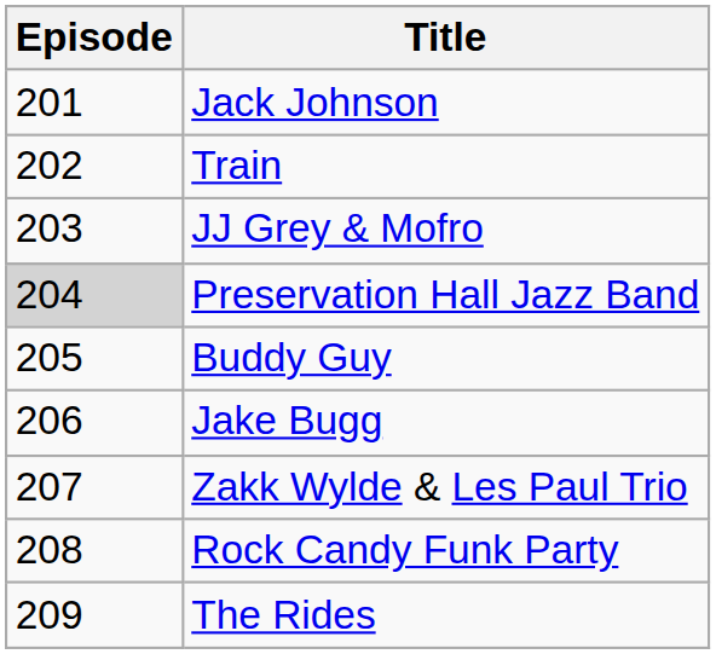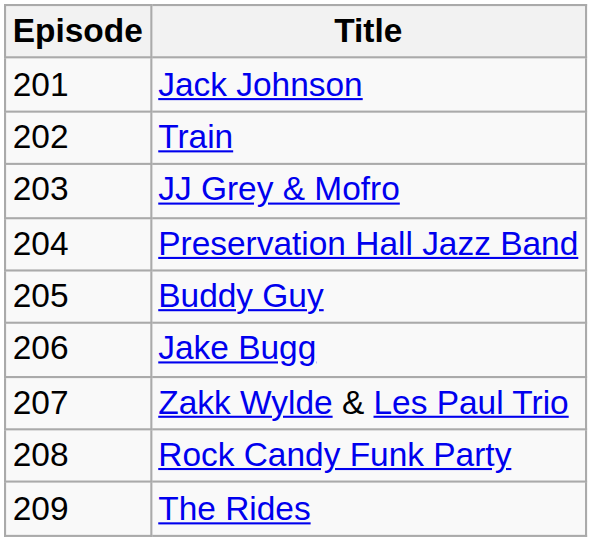Preservation Hall Jazz Band | Episode: lightgrey background -> no background
